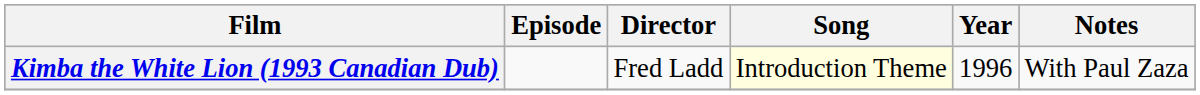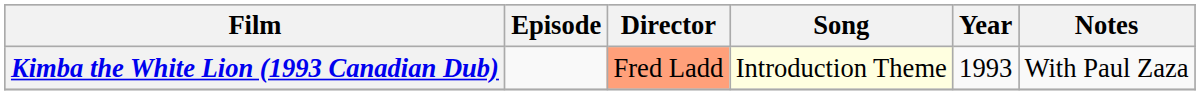Kimba the White Lion (1993 Canadian Dub) | Director: no background -> lightsalmon background
Kimba the White Lion (1993 Canadian Dub) | Year: 1996 -> 1993
